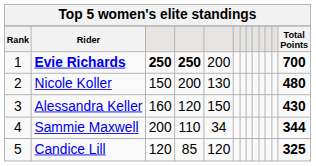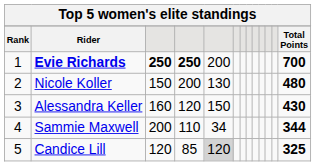Candice Lill | column 5: no background -> lightgrey background
